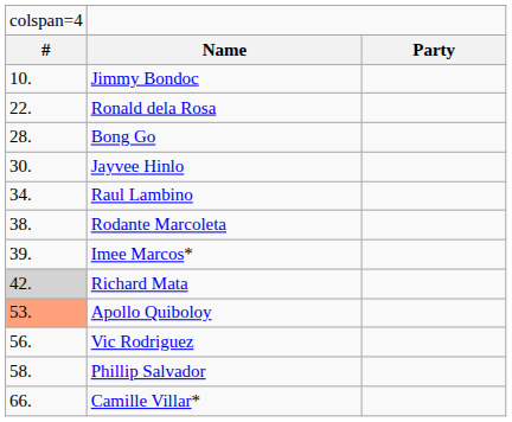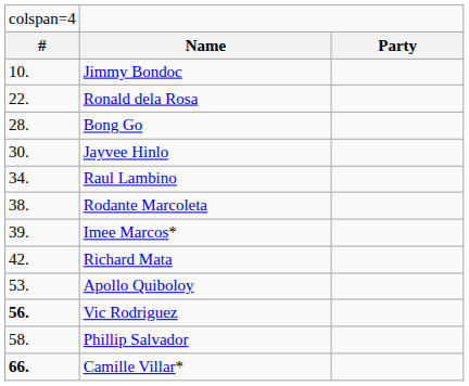Richard Mata | column 1: lightgrey background -> no background
Apollo Quiboloy | column 1: lightsalmon background -> no background
Vic Rodriguez | column 1: normal -> bold
Camille Villar* | column 1: normal -> bold
